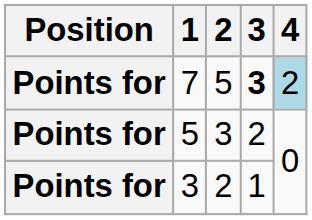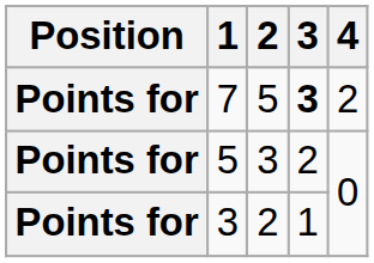7 | 4: lightblue background -> no background
